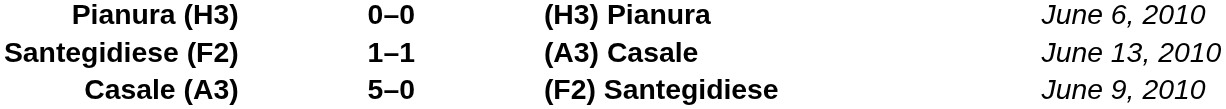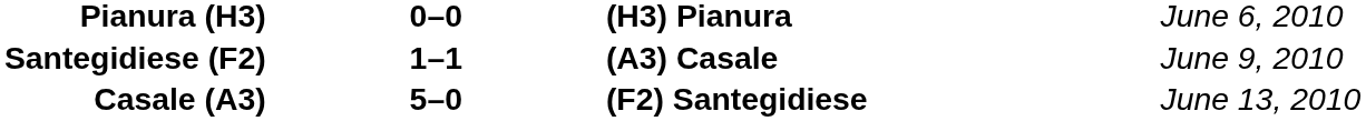Santegidiese (F2) | column 4: June 13, 2010 -> June 9, 2010
Casale (A3) | column 4: June 9, 2010 -> June 13, 2010
